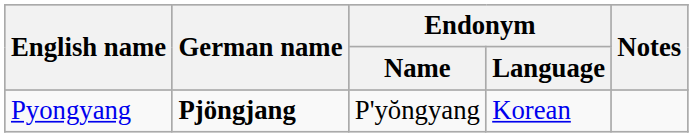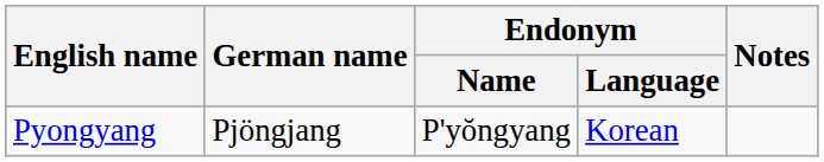Pyongyang | German name: bold -> normal
